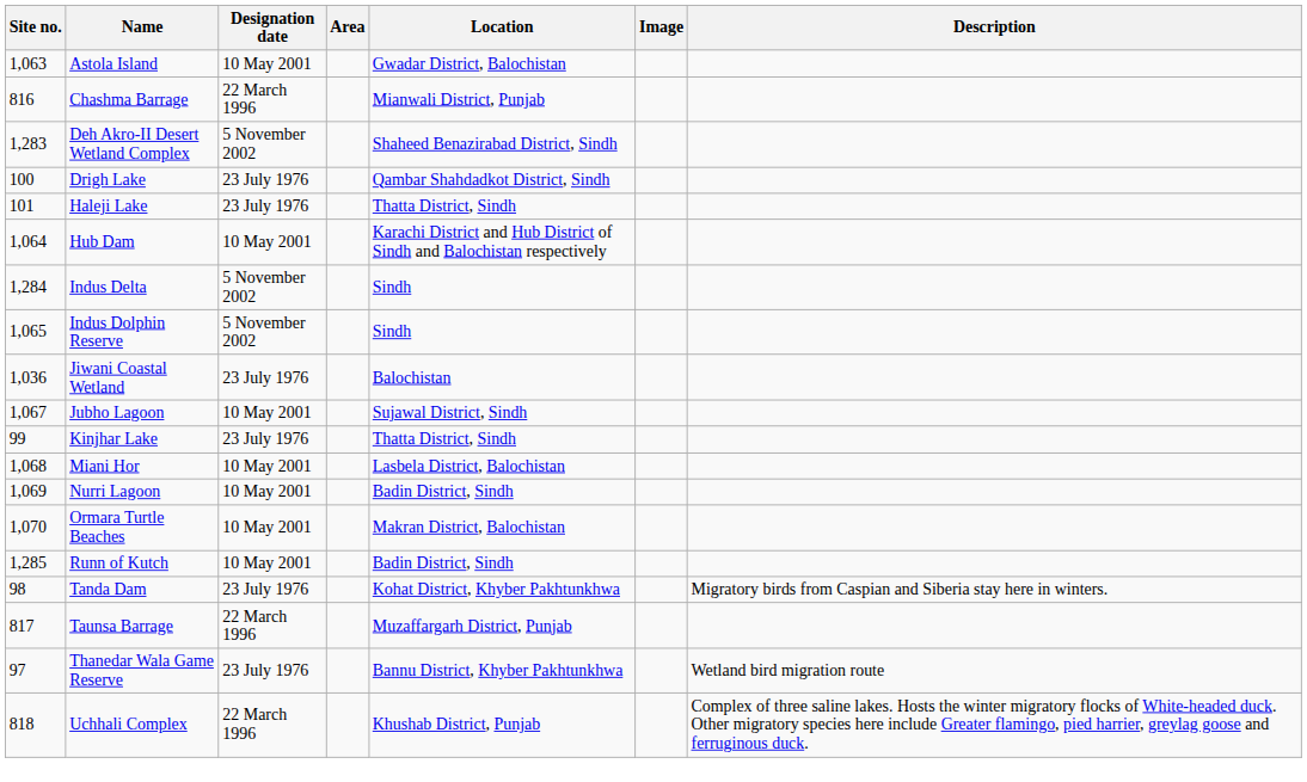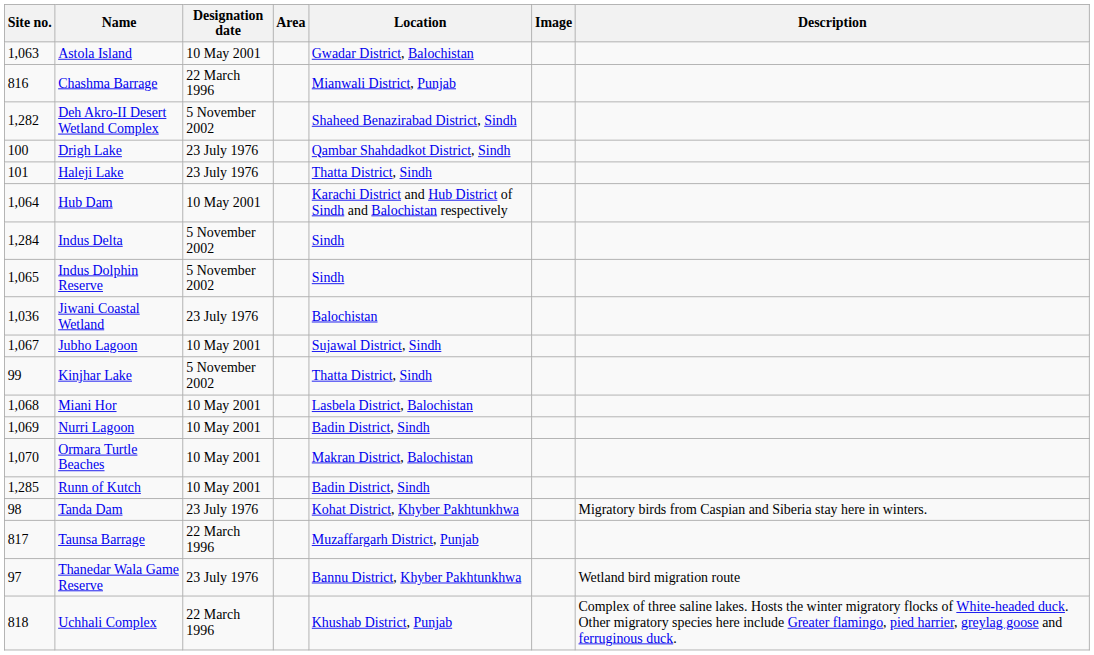Deh Akro-II Desert Wetland Complex | Site no.: 1,283 -> 1,282
Kinjhar Lake | Designation date: 23 July 1976 -> 5 November 2002
